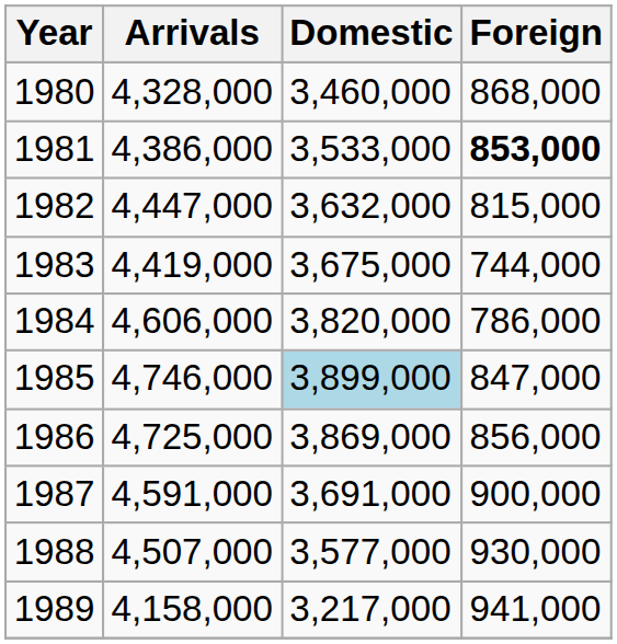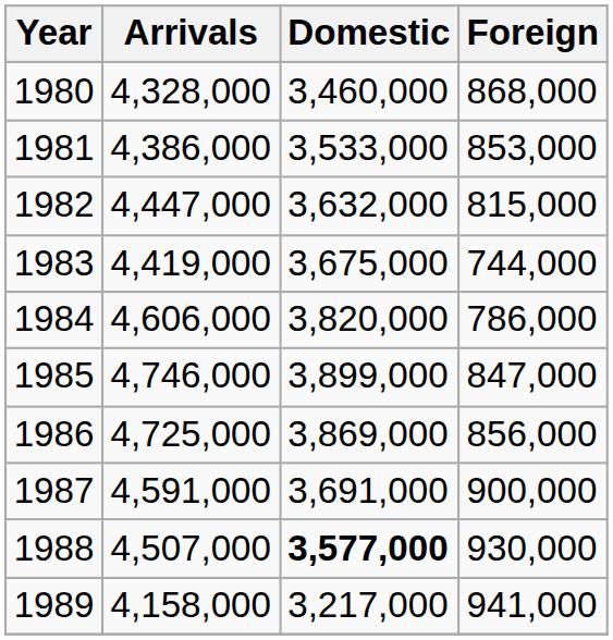1981 | Foreign: bold -> normal
1985 | Domestic: lightblue background -> no background
1988 | Domestic: normal -> bold
